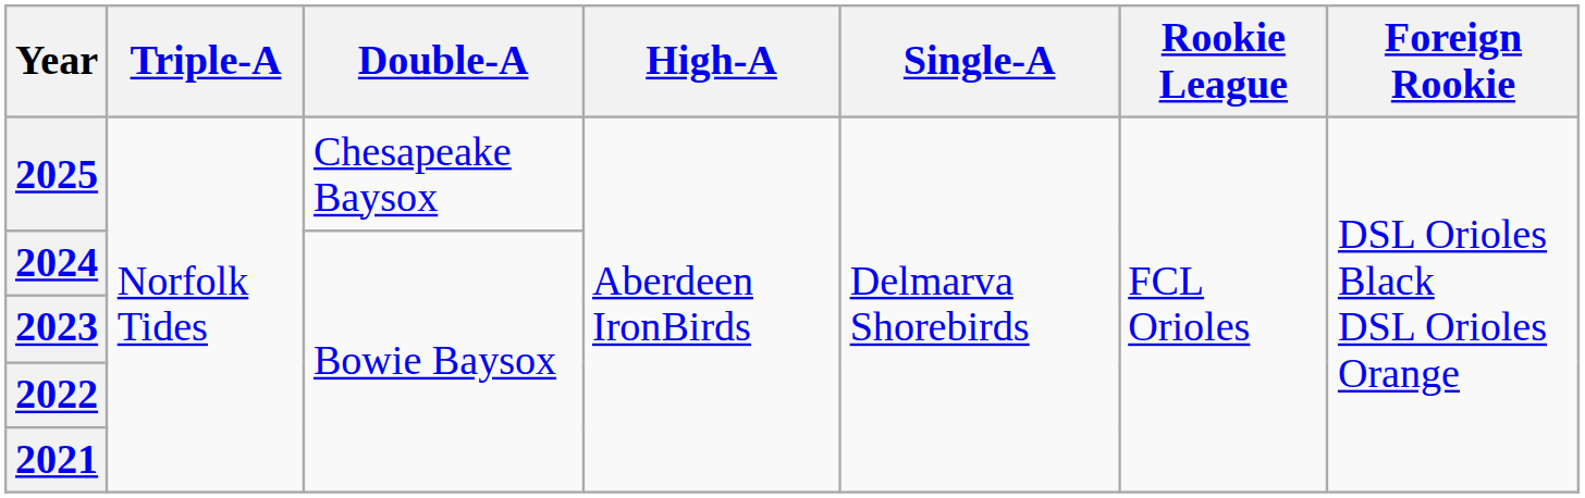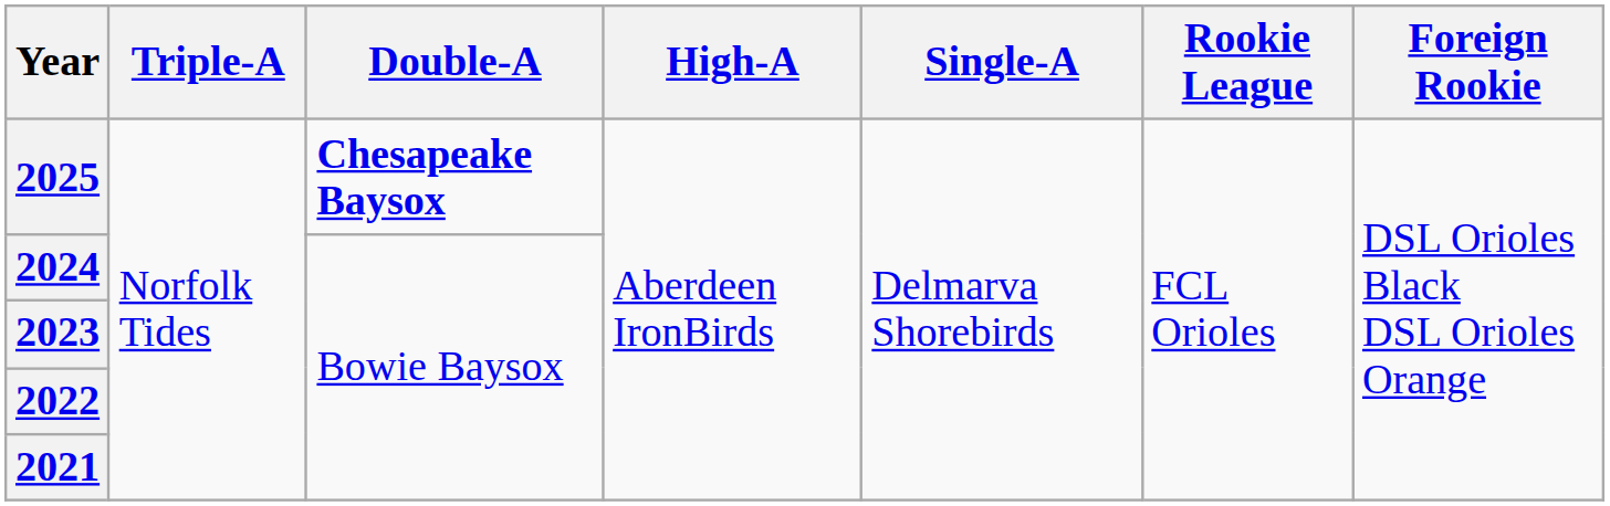2025 | Double-A: normal -> bold
